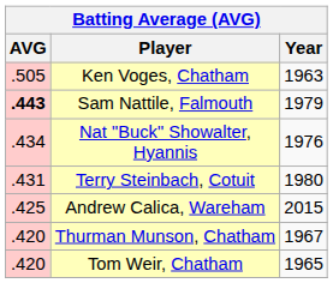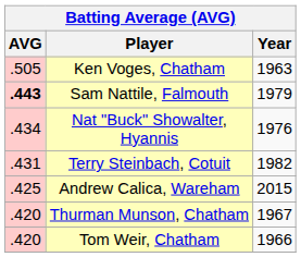Terry Steinbach, Cotuit | Year: 1980 -> 1982
Tom Weir, Chatham | Year: 1965 -> 1966
